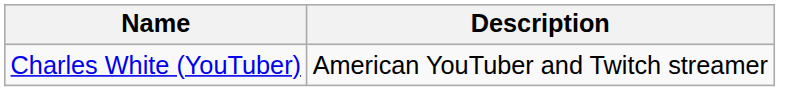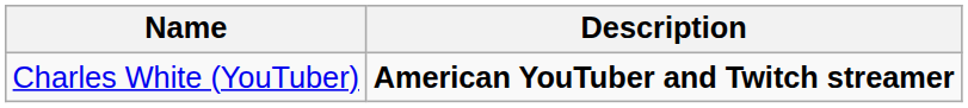Charles White (YouTuber) | Description: normal -> bold
